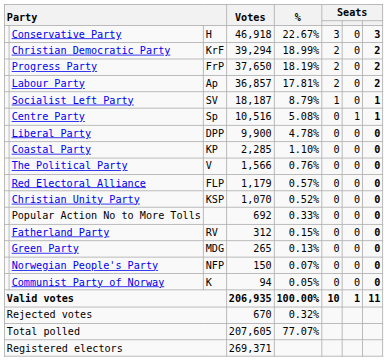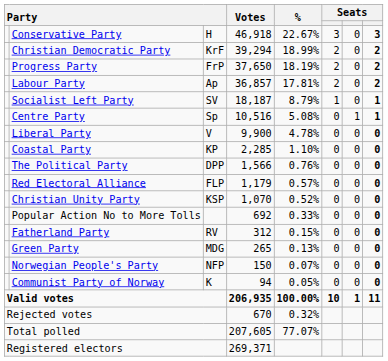Liberal Party | column 3: DPP -> V
The Political Party | column 3: V -> DPP
